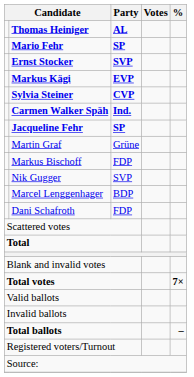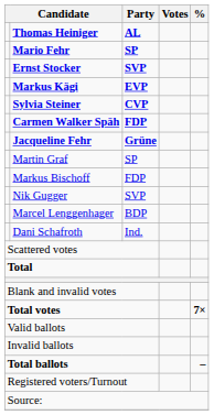Carmen Walker Späh | Party: Ind. -> FDP
Jacqueline Fehr | Party: SP -> Grüne
Martin Graf | Party: Grüne -> SP
Dani Schafroth | Party: FDP -> Ind.
